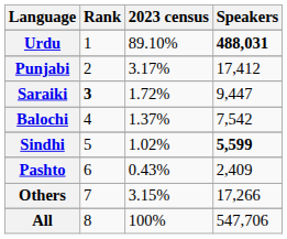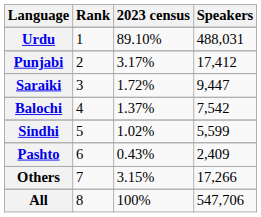Urdu | Speakers: bold -> normal
Saraiki | Rank: bold -> normal
Sindhi | Speakers: bold -> normal
